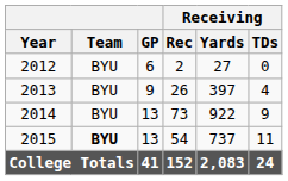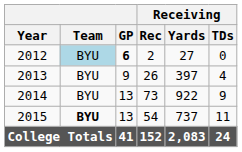2012 | Team: no background -> lightblue background
2012 | GP: normal -> bold
